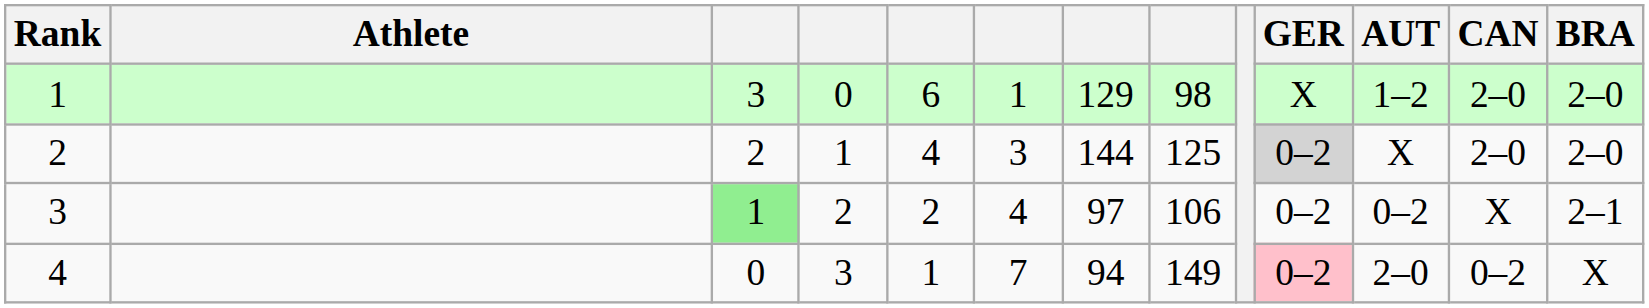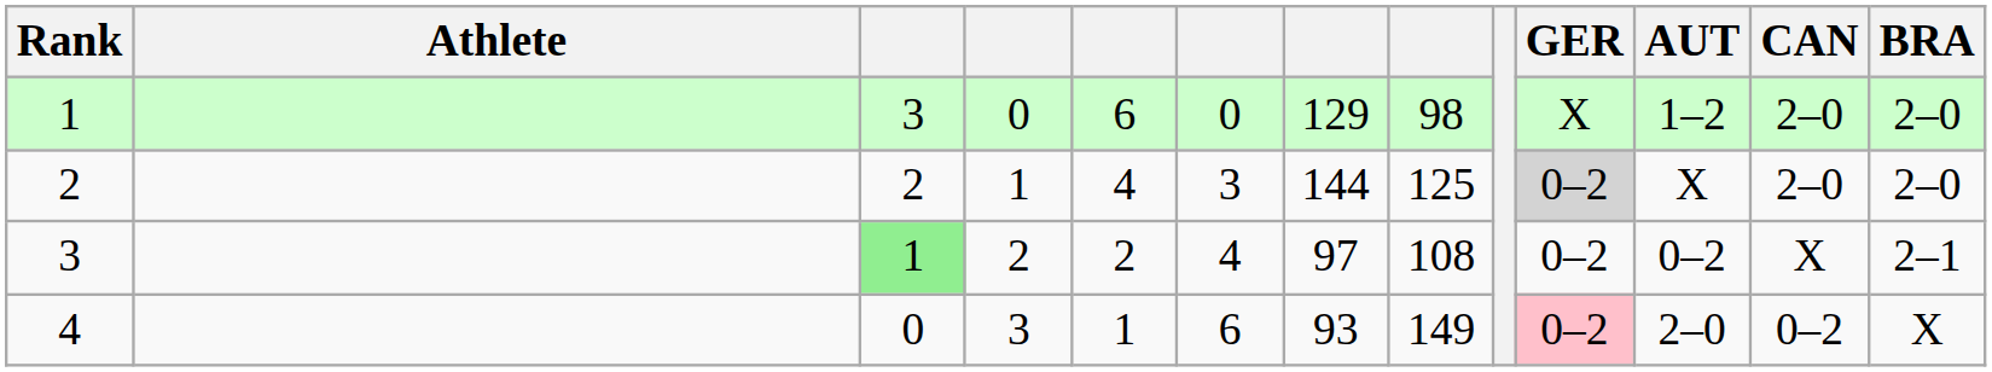row 2 | column 6: 1 -> 0
row 4 | column 8: 106 -> 108
row 5 | column 6: 7 -> 6
row 5 | column 7: 94 -> 93
